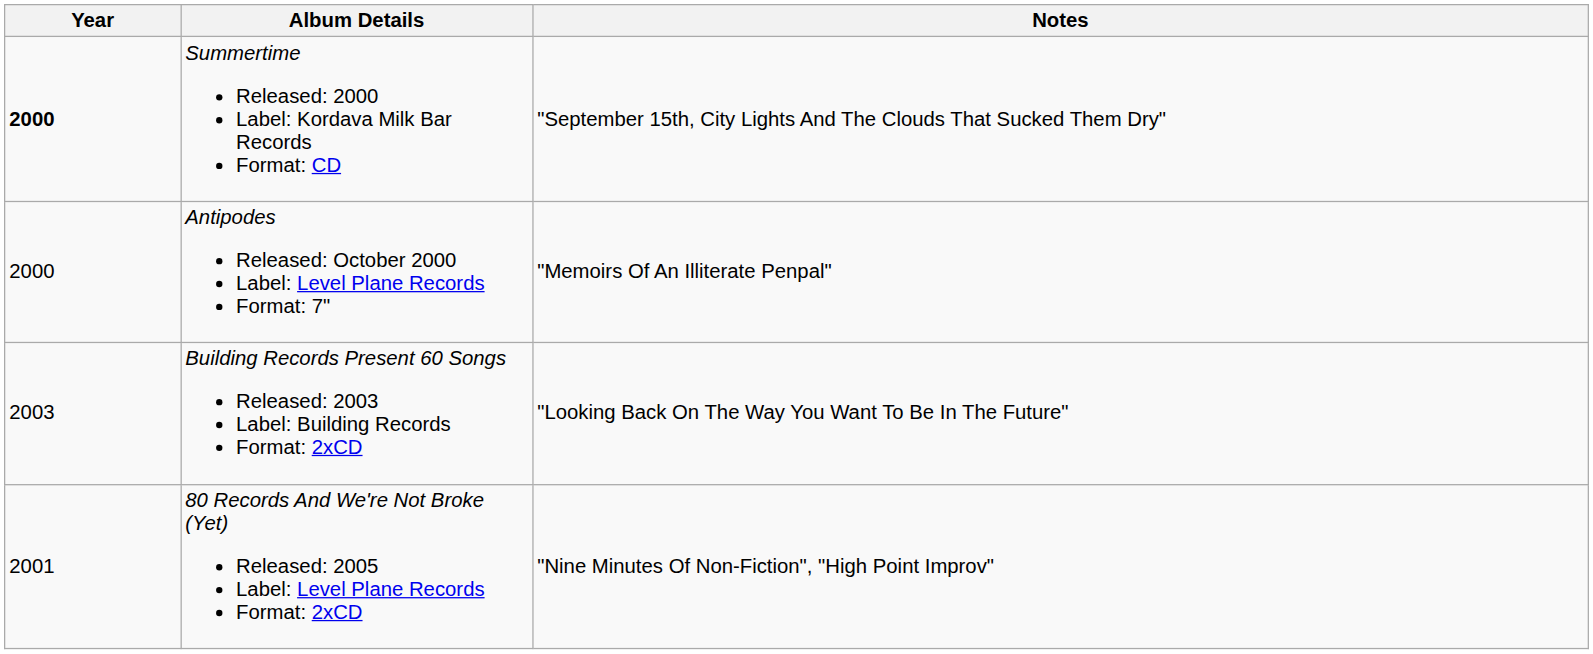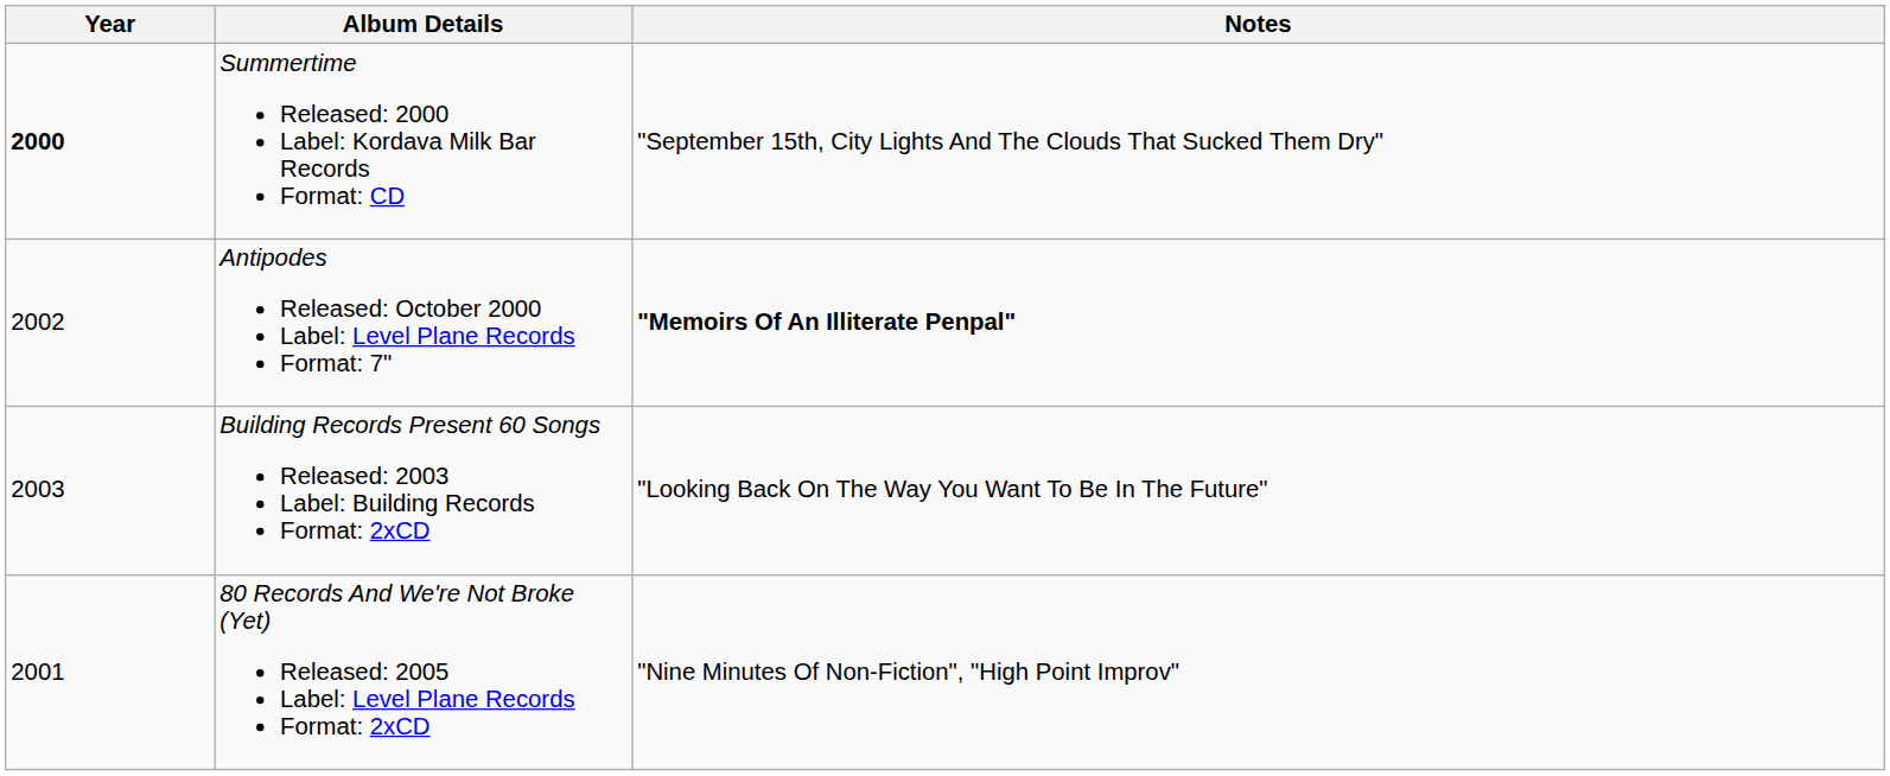row 3 | Year: 2000 -> 2002
row 3 | Notes: normal -> bold
